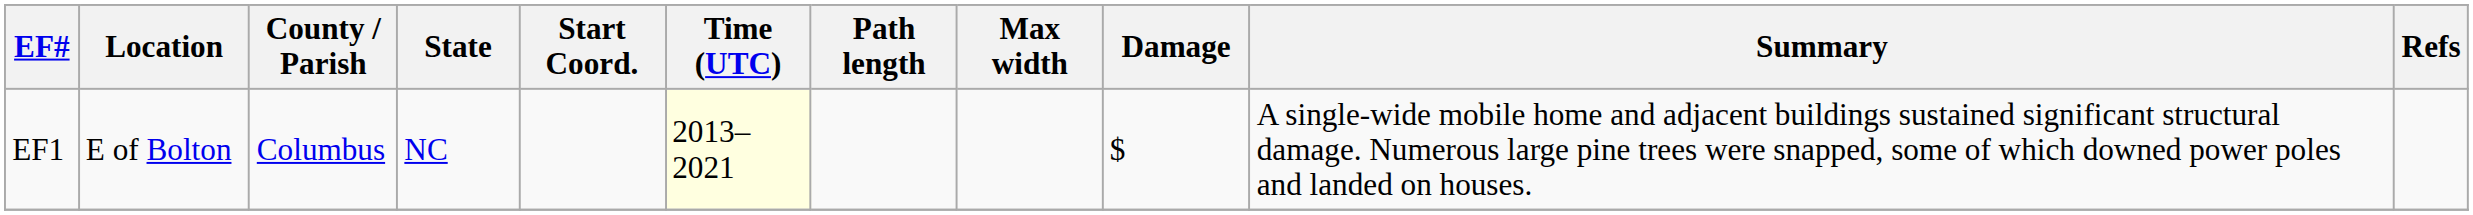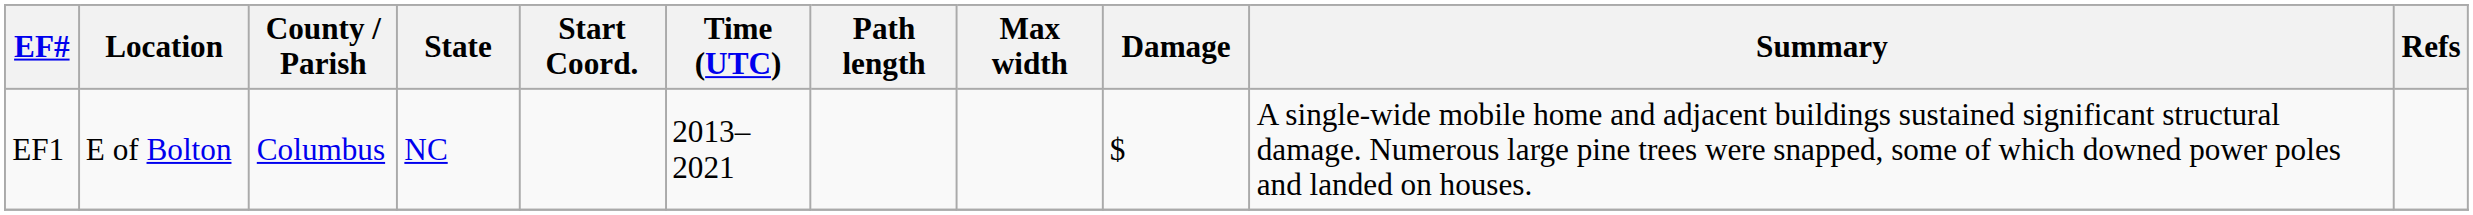EF1 | Time (UTC): lightyellow background -> no background
